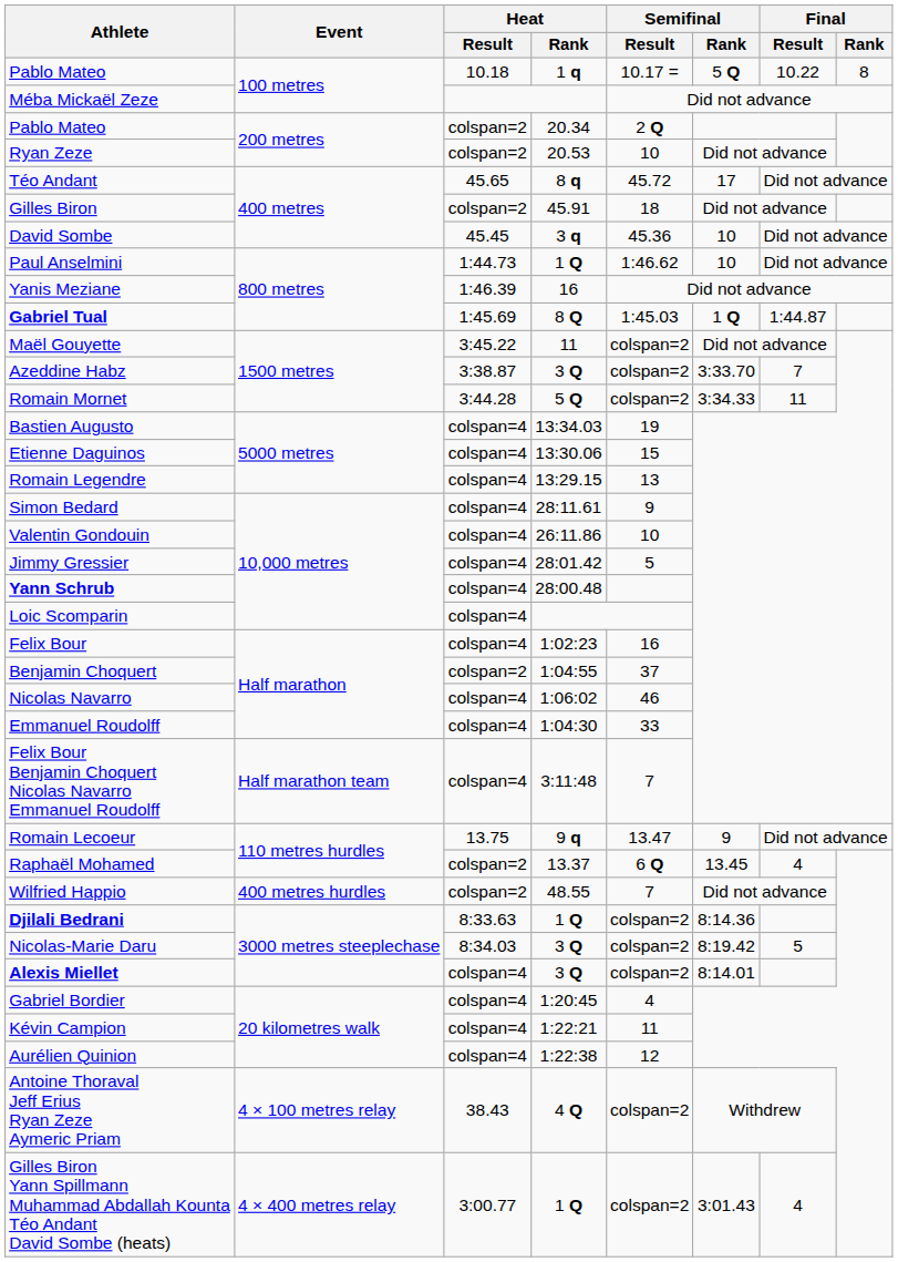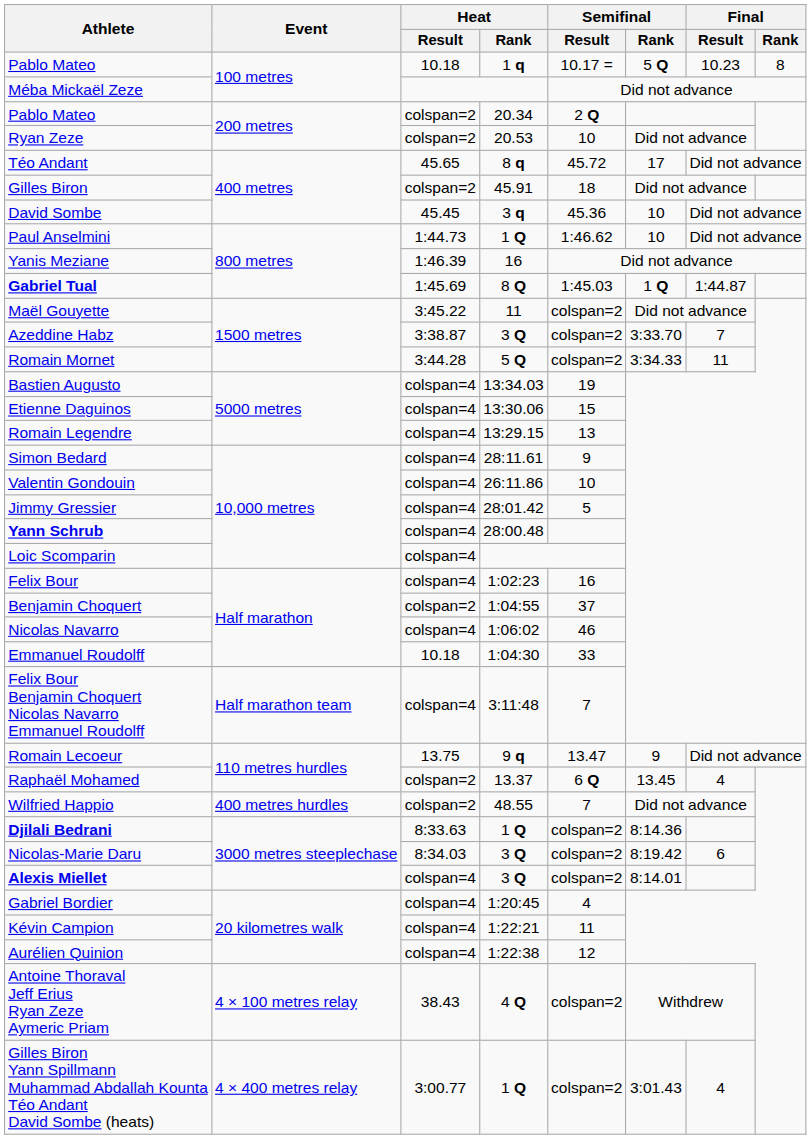Pablo Mateo / 1 q | Final / Result: 10.22 -> 10.23
Emmanuel Roudolff | Heat / Result: colspan=4 -> 10.18
Nicolas-Marie Daru | Final / Result: 5 -> 6
